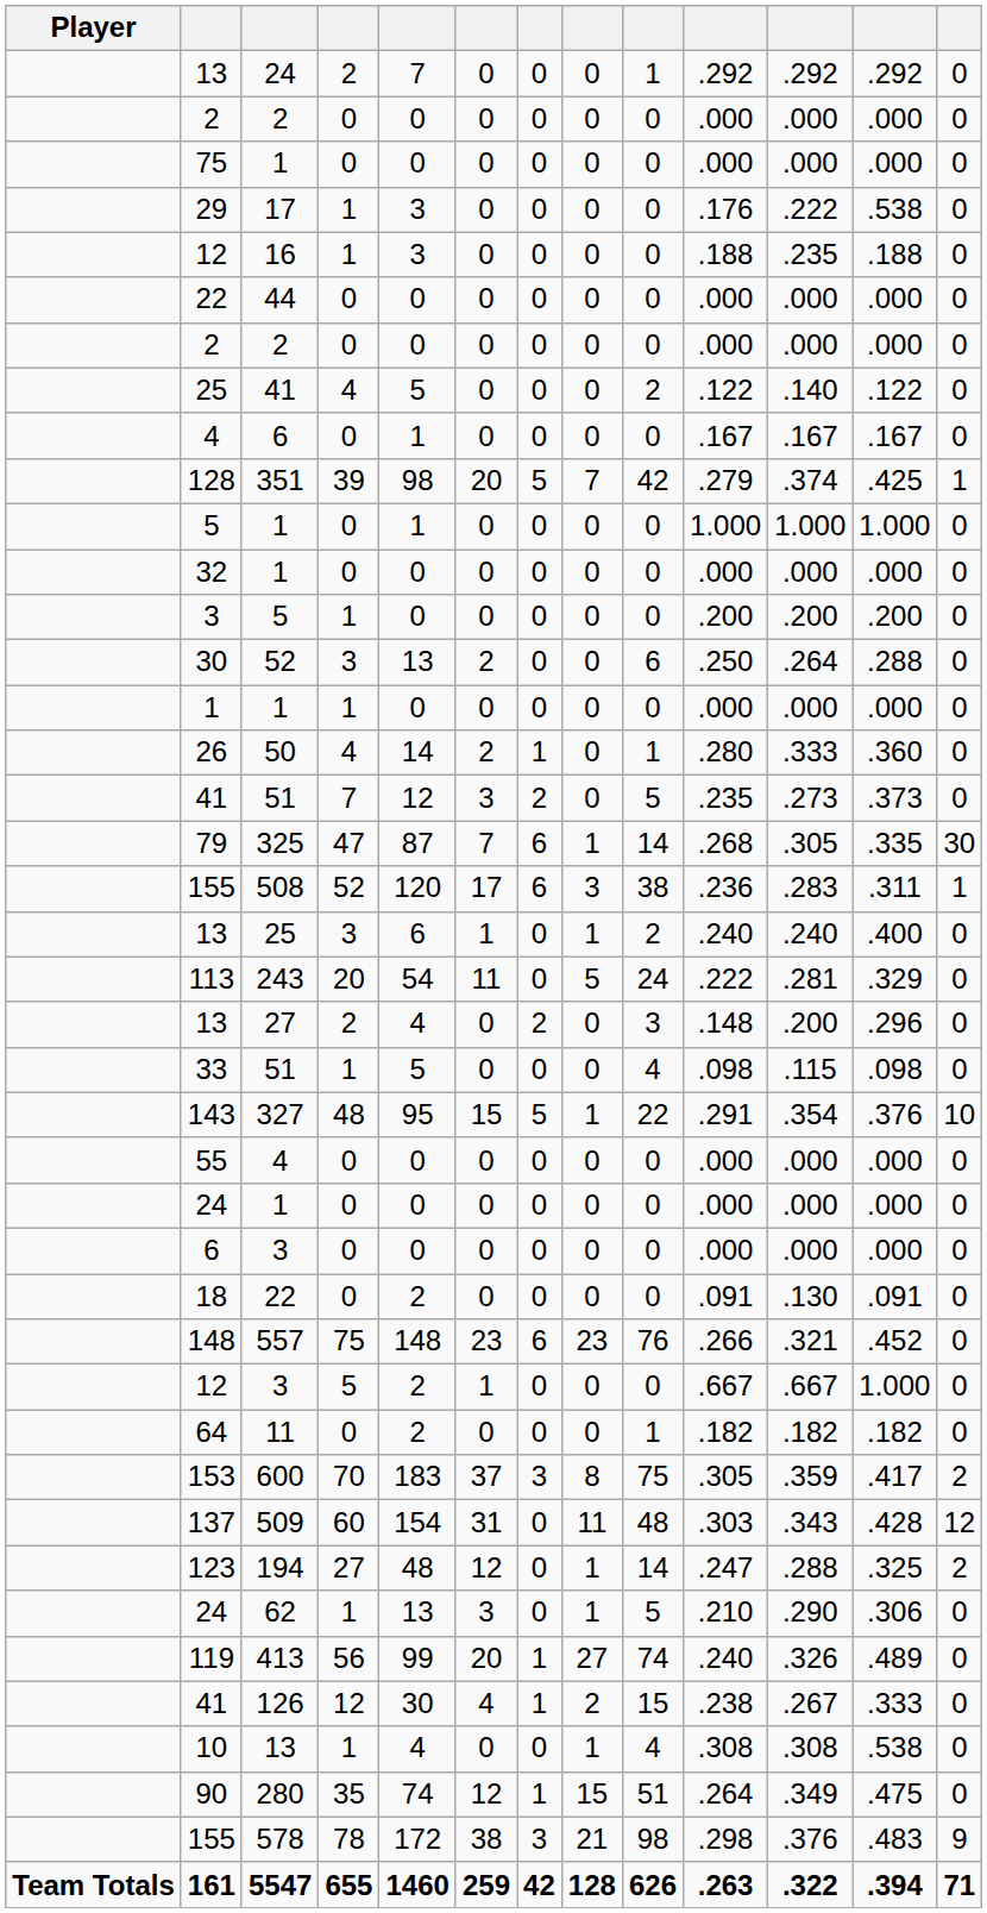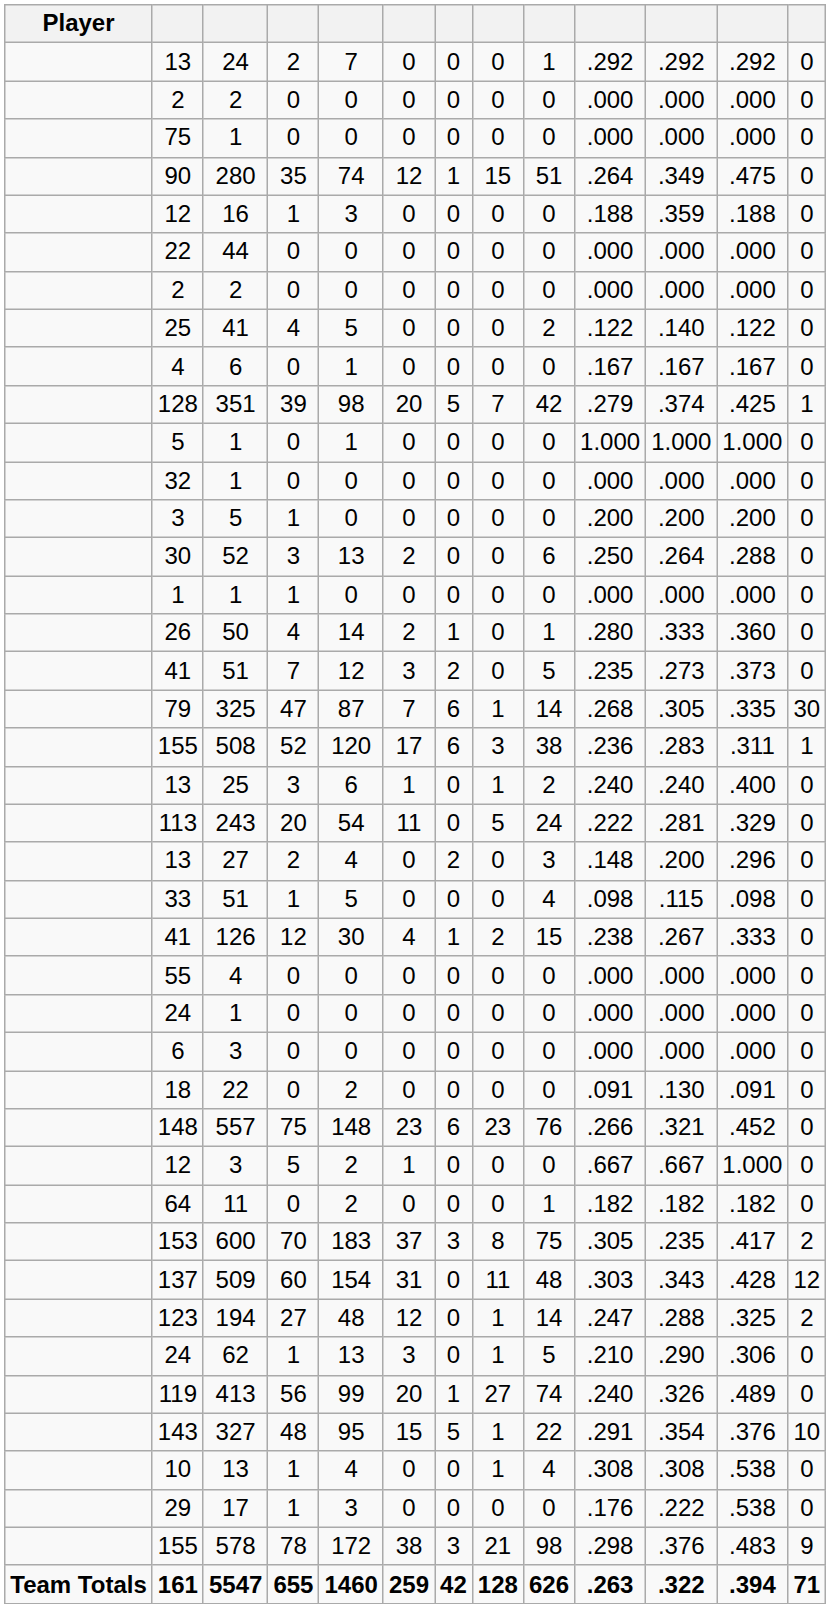rows swapped: 90 <-> 29
12 / 16 | column 11: .235 -> .359
rows swapped: 41 / 126 <-> 143
153 | column 11: .359 -> .235
